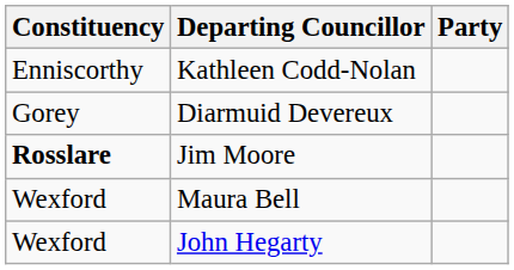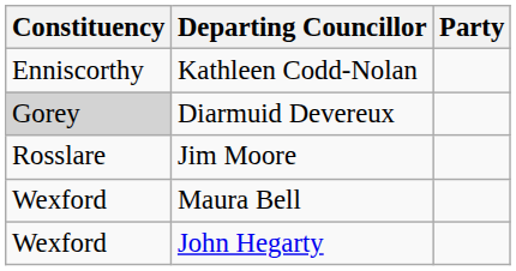Diarmuid Devereux | Constituency: no background -> lightgrey background
Jim Moore | Constituency: bold -> normal
